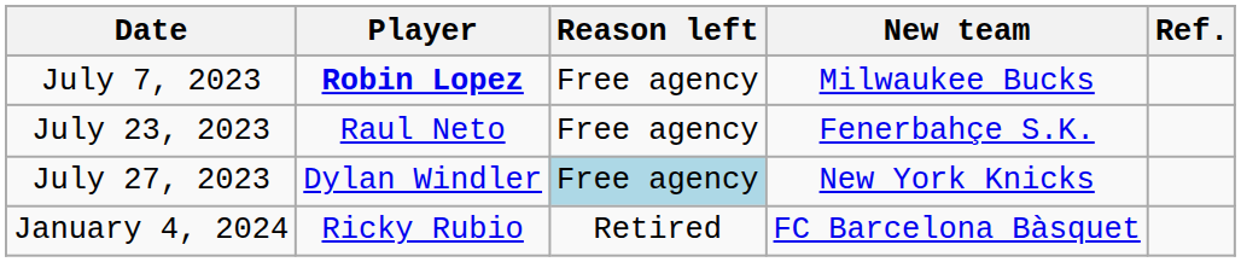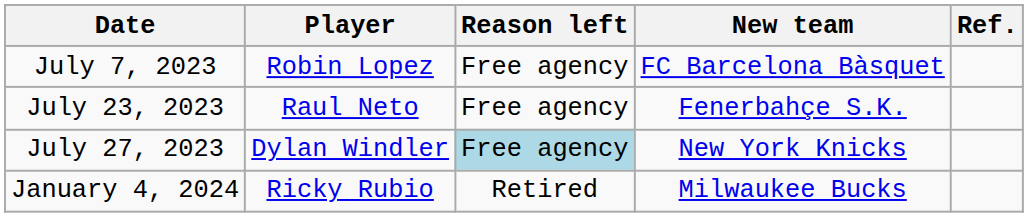July 7, 2023 | Player: bold -> normal
July 7, 2023 | New team: Milwaukee Bucks -> FC Barcelona Bàsquet
January 4, 2024 | New team: FC Barcelona Bàsquet -> Milwaukee Bucks
